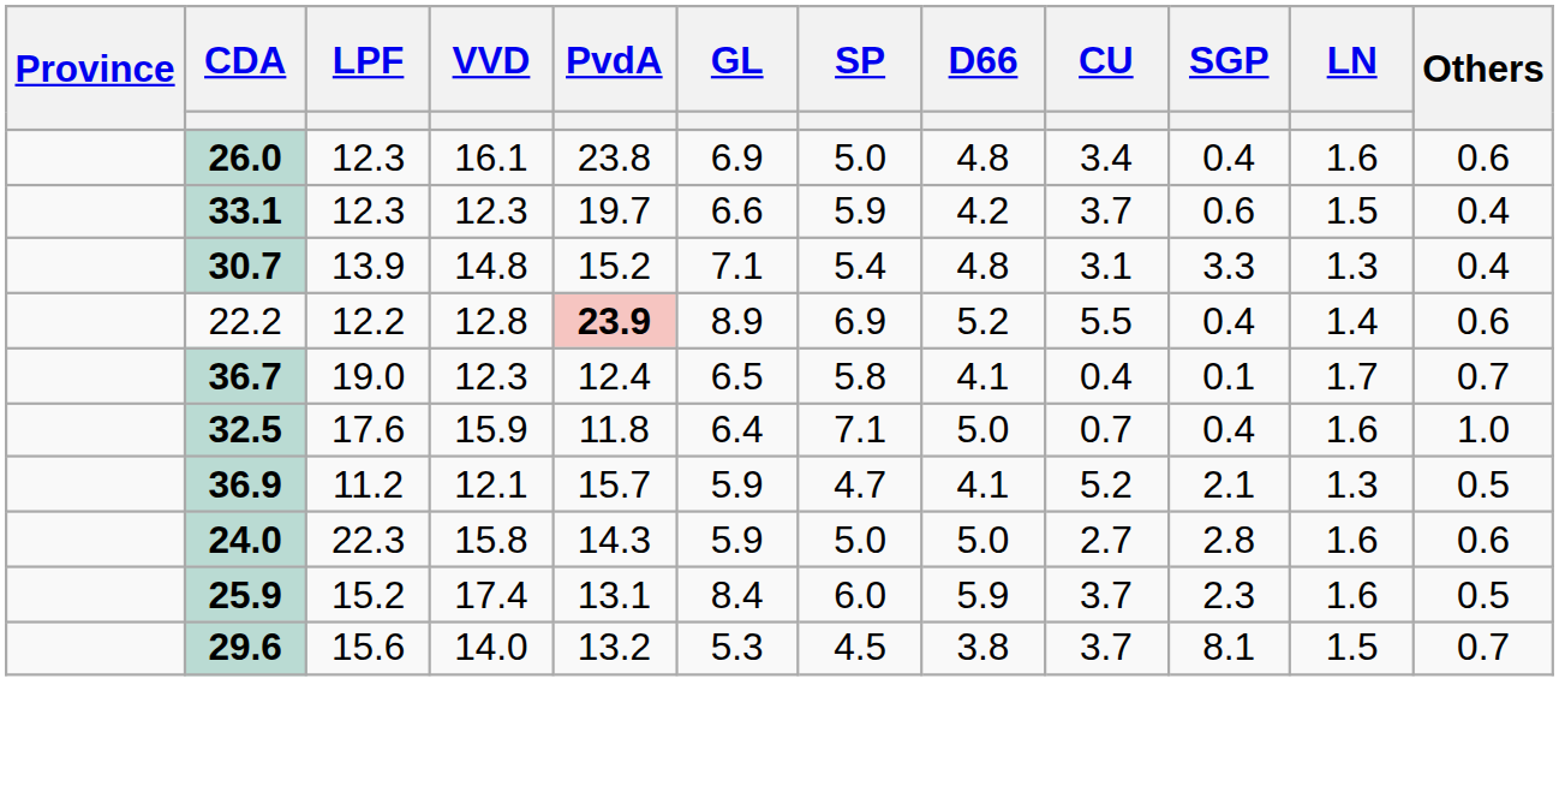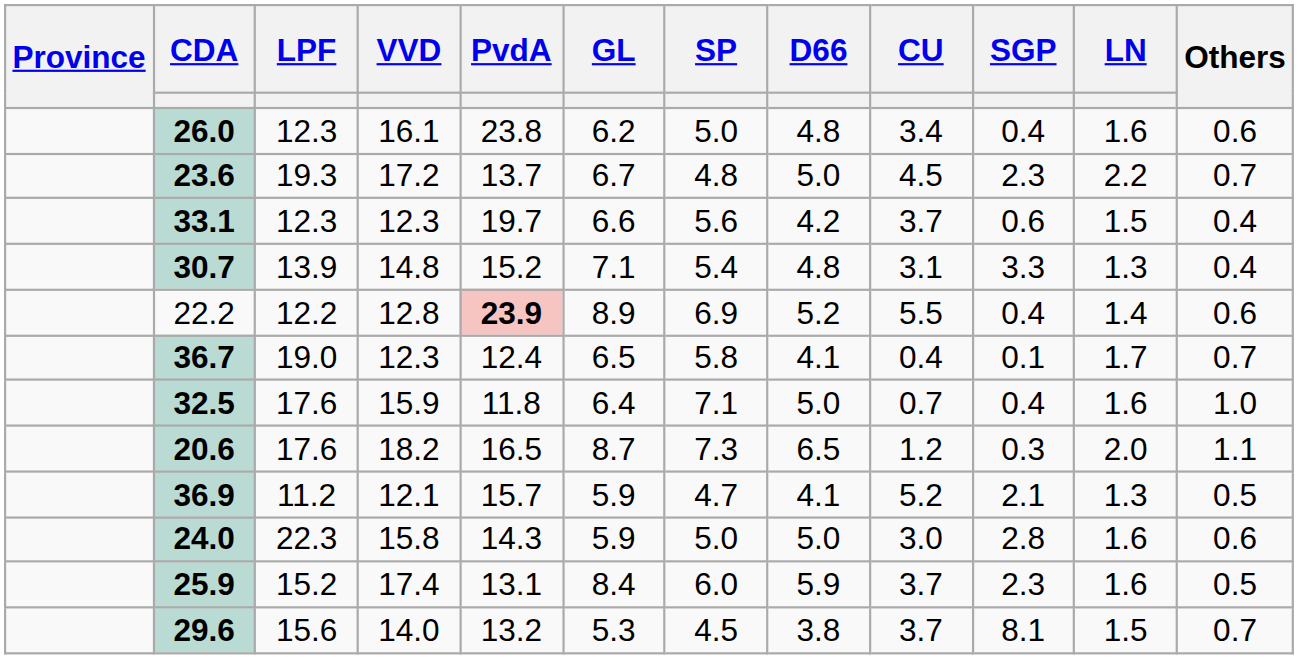26.0 | GL: 6.9 -> 6.2
+ row: 23.6 | 19.3 | 17.2 | 13.7 | 6.7 | 4.8 | 5.0 | 4.5 | 2.3 | 2.2 | 0.7
33.1 | SP: 5.9 -> 5.6
+ row: 20.6 | 17.6 | 18.2 | 16.5 | 8.7 | 7.3 | 6.5 | 1.2 | 0.3 | 2.0 | 1.1
24.0 | CU: 2.7 -> 3.0
